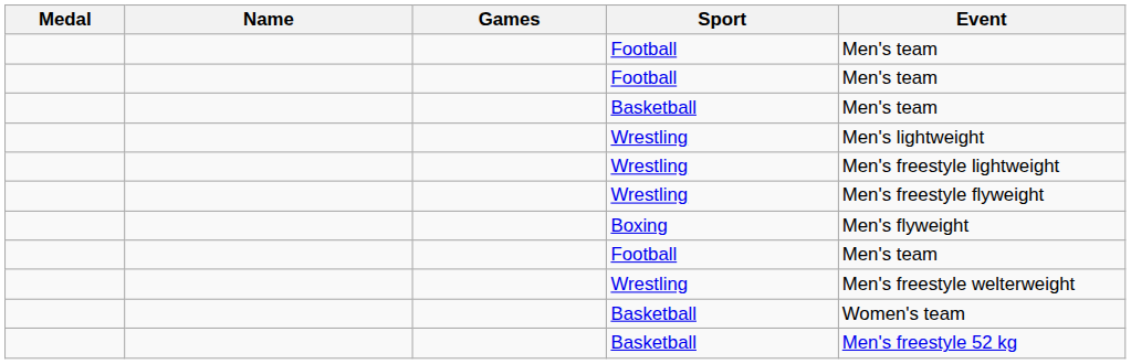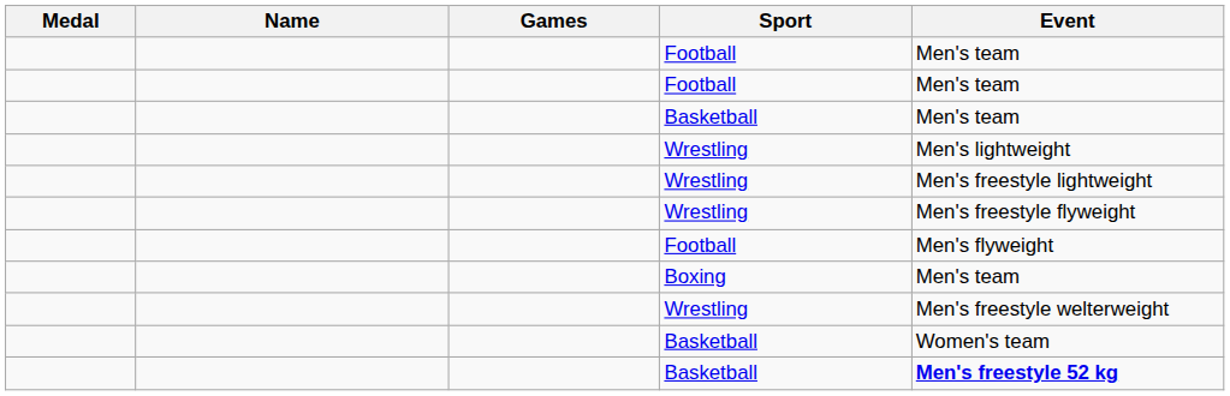row 8 | Sport: Boxing -> Football
row 9 | Sport: Football -> Boxing
row 12 | Event: normal -> bold
